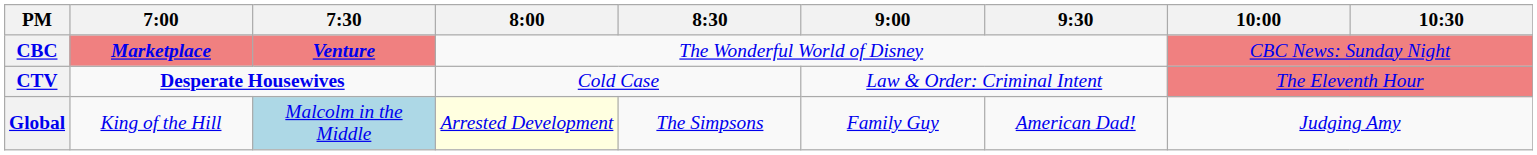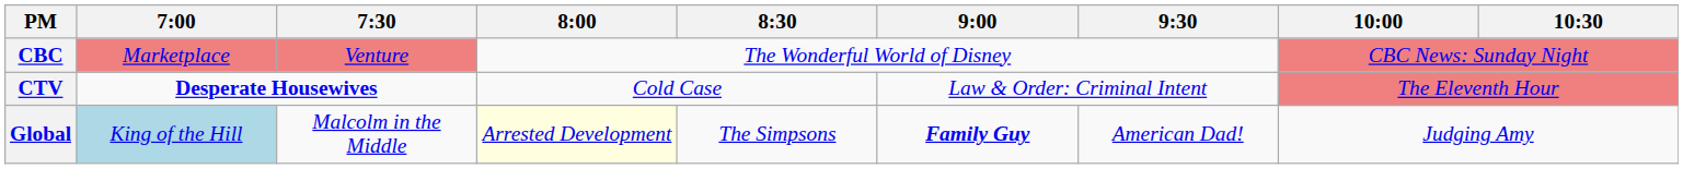CBC | 7:00: bold -> normal
CBC | 7:30: bold -> normal
Global | 7:00: no background -> lightblue background
Global | 7:30: lightblue background -> no background
Global | 9:00: normal -> bold
